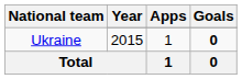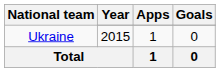2015 | Goals: bold -> normal
